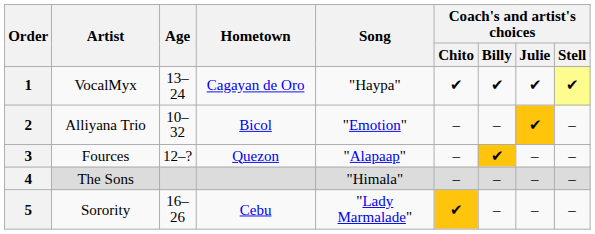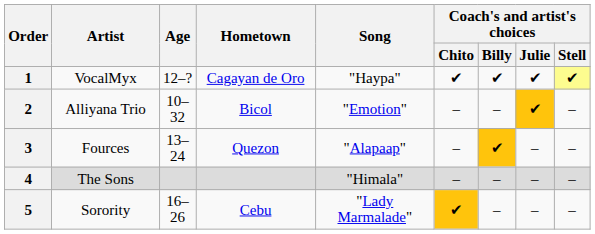1 | Age: 13–24 -> 12–?
3 | Age: 12–? -> 13–24
